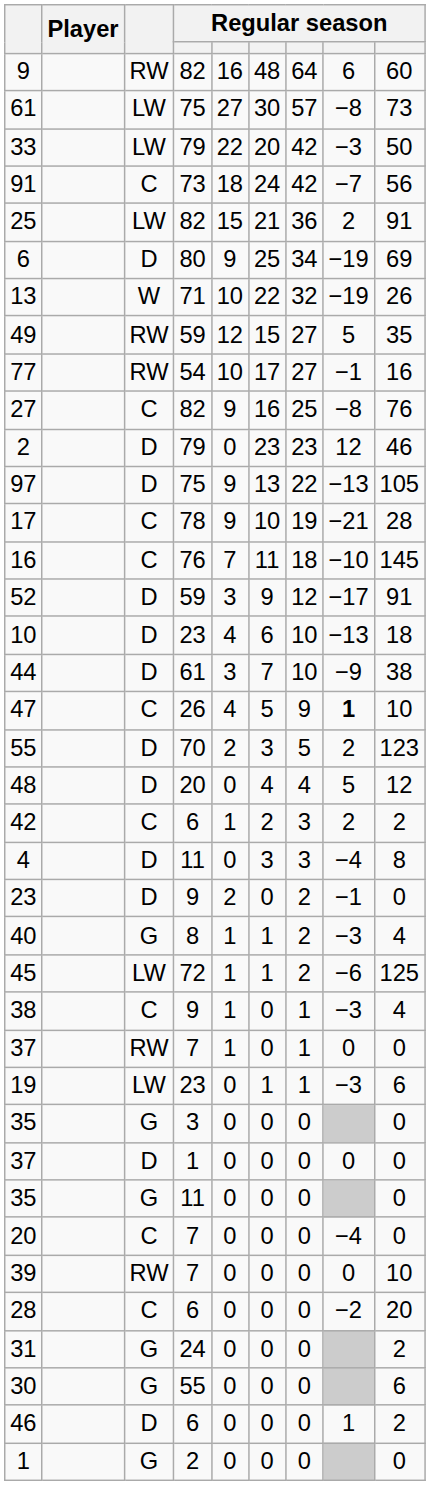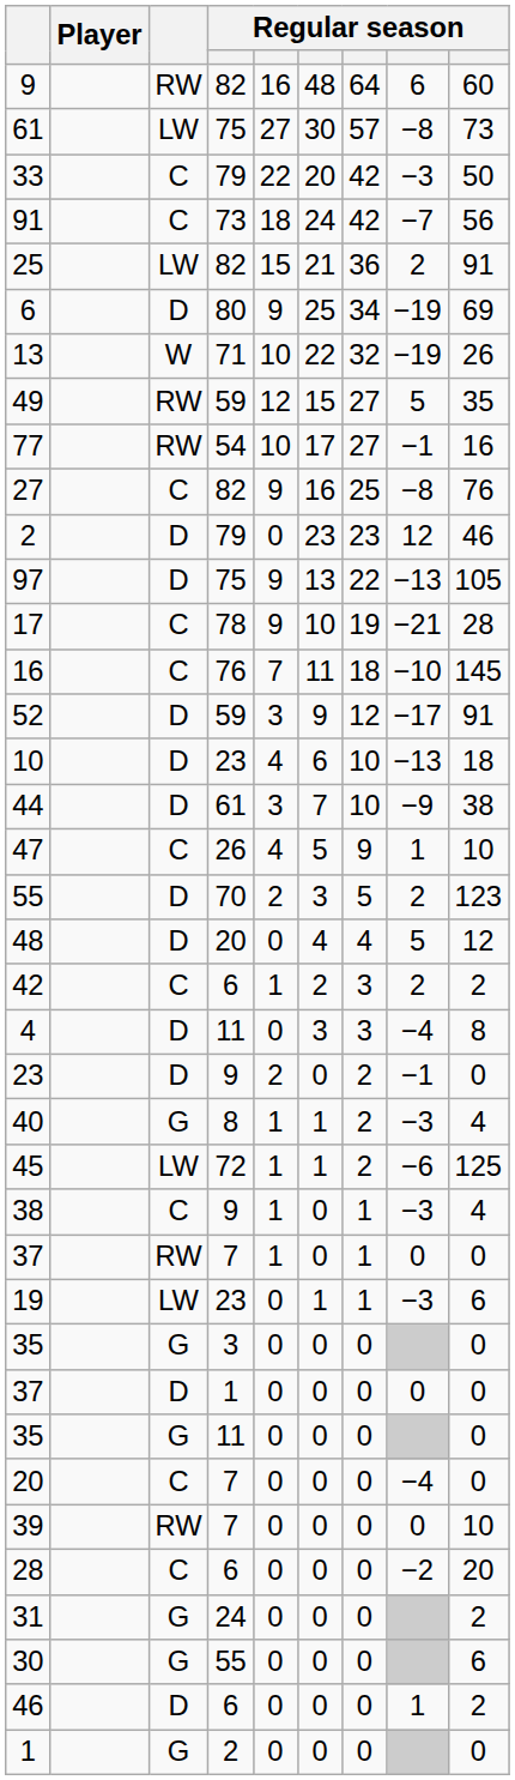33 | column 3: LW -> C
47 | column 8: bold -> normal
